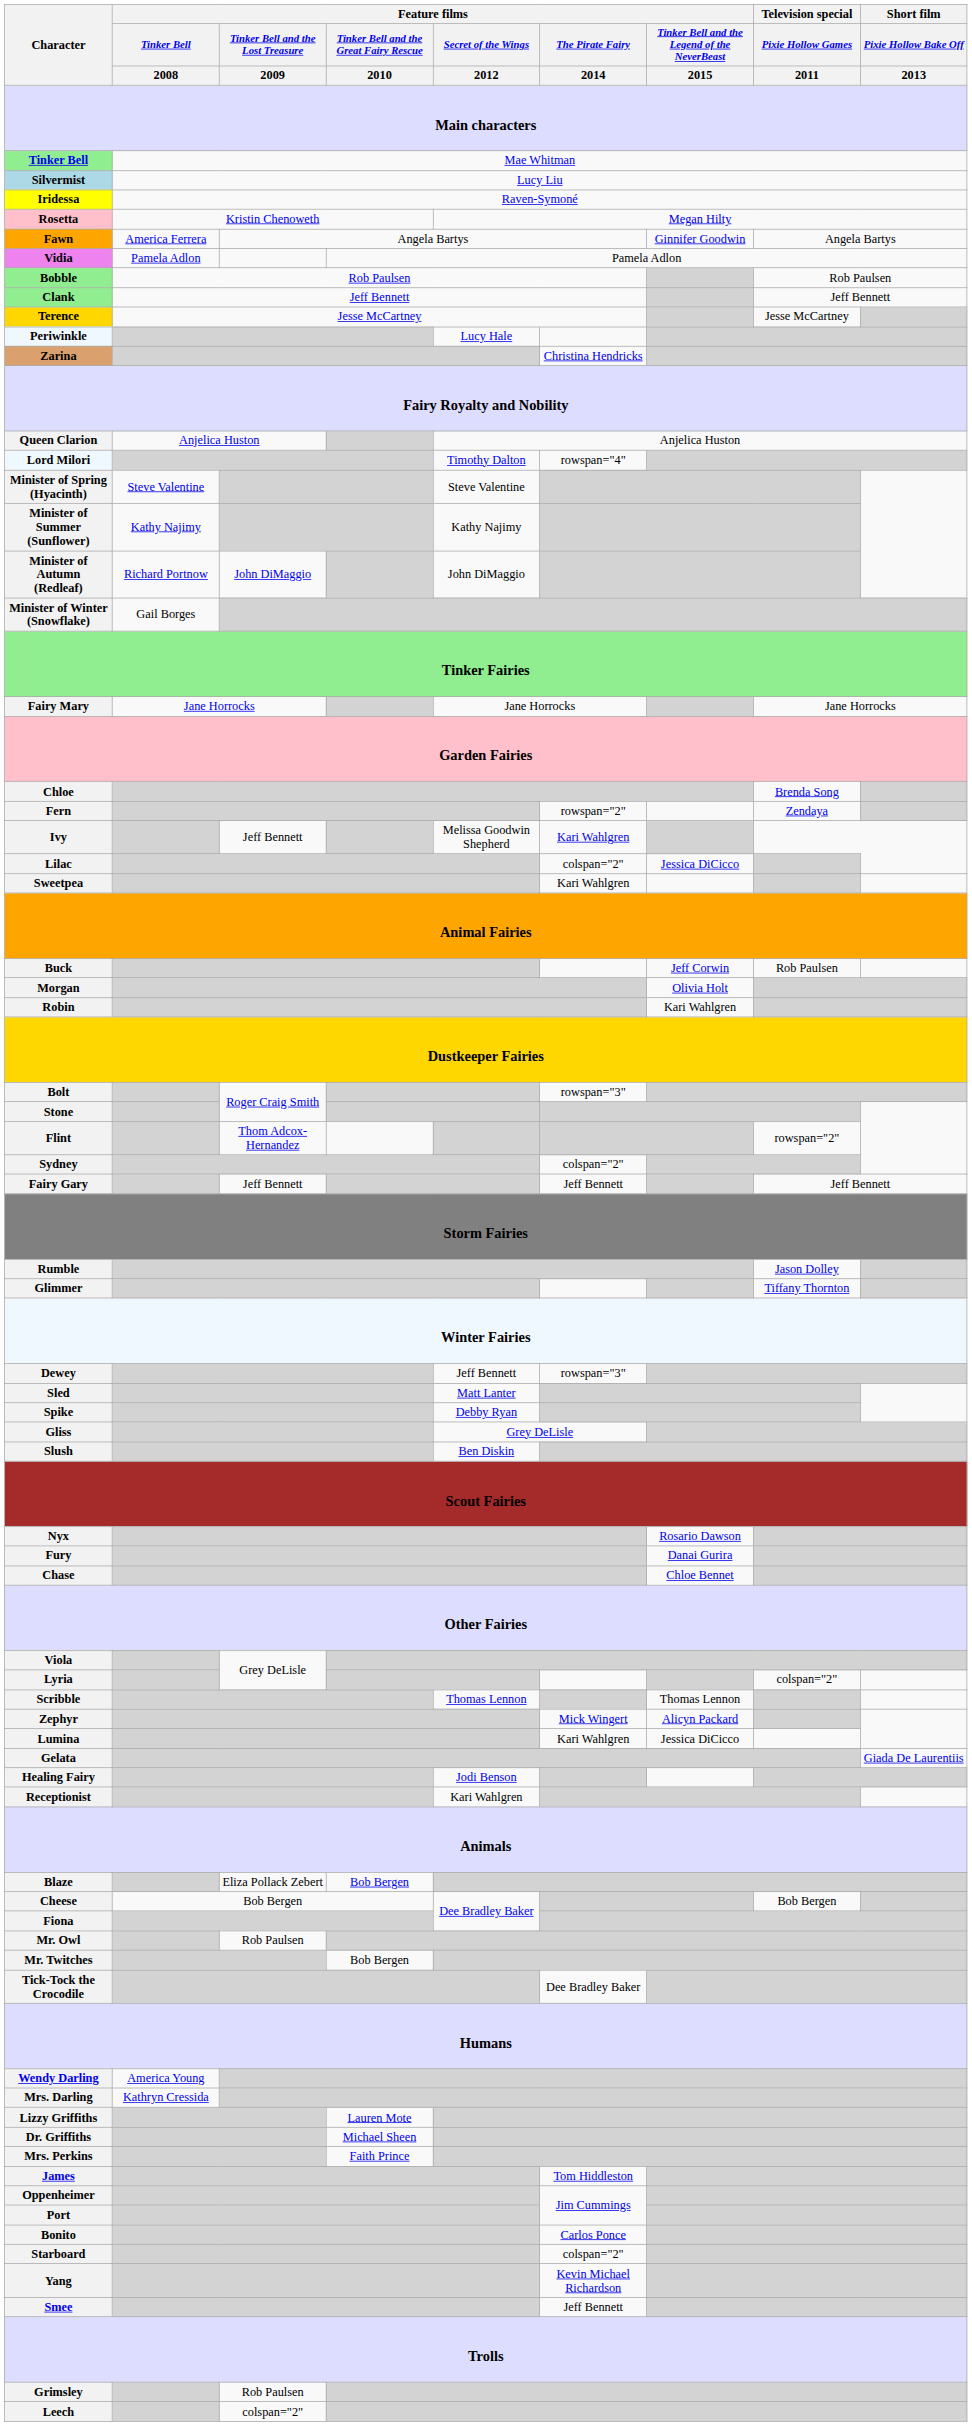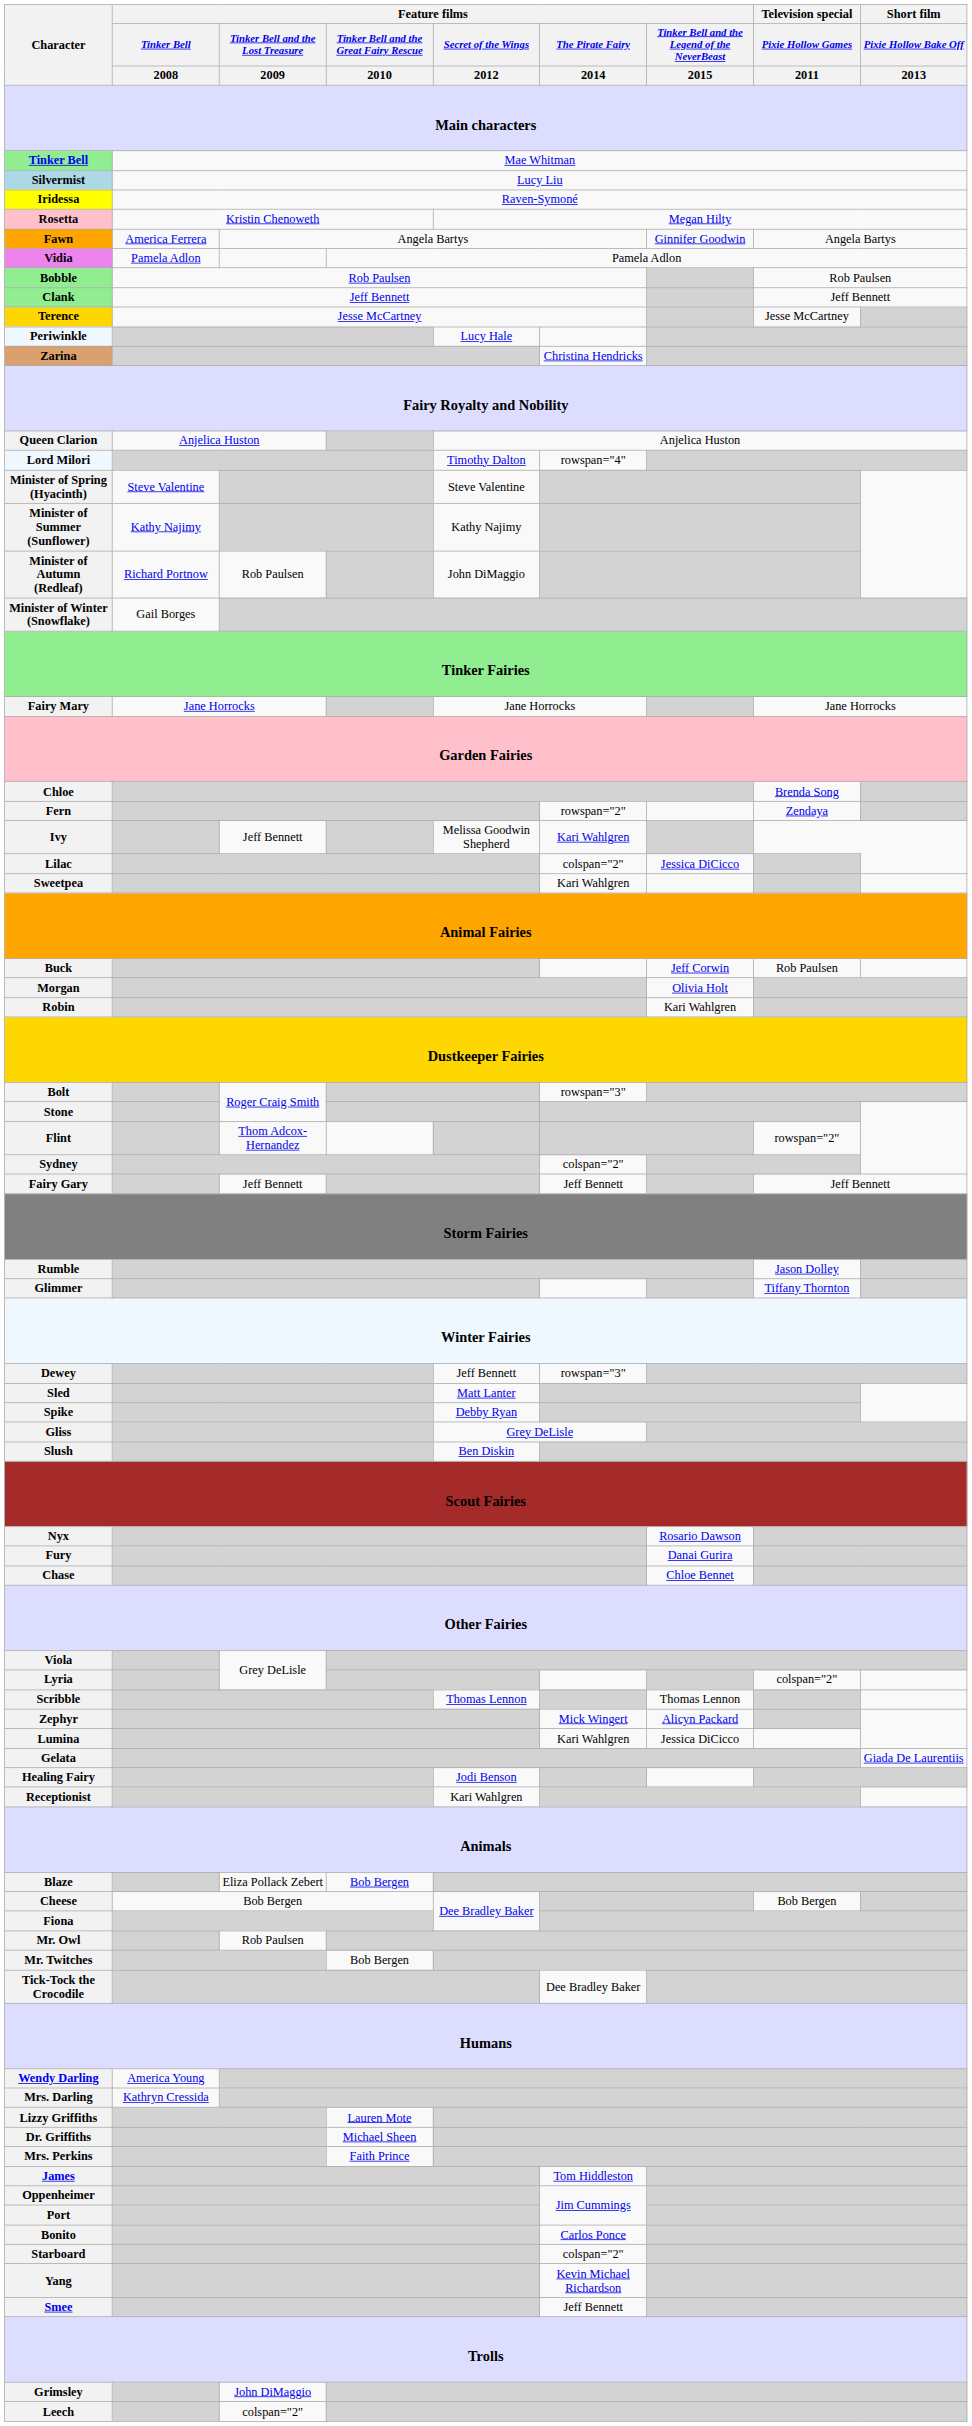Minister of Autumn (Redleaf) | Feature films / Tinker Bell and the Lost Treasure / 2009: John DiMaggio -> Rob Paulsen
Grimsley | Feature films / Tinker Bell and the Lost Treasure / 2009: Rob Paulsen -> John DiMaggio
